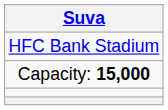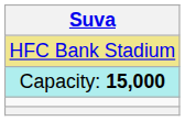HFC Bank Stadium | Suva: no background -> khaki background
Capacity: 15,000 | Suva: no background -> paleturquoise background
